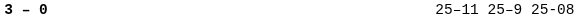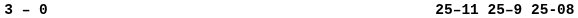row 1 | column 2: normal -> bold
